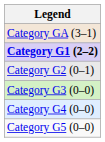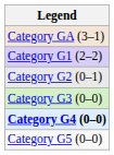row 3 | column 1: bold -> normal
row 6 | column 1: normal -> bold
